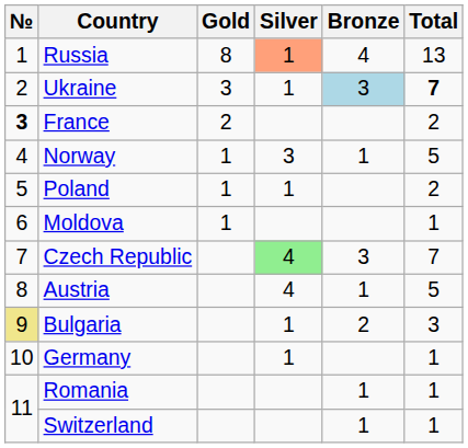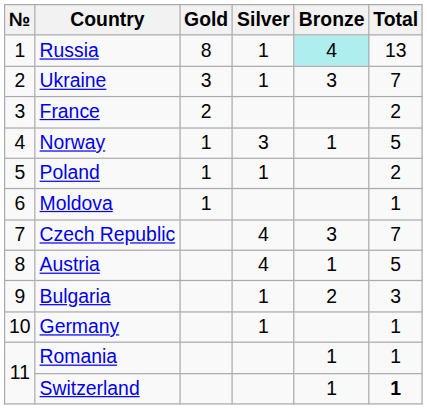Russia | Silver: lightsalmon background -> no background
Russia | Bronze: no background -> paleturquoise background
Ukraine | Bronze: lightblue background -> no background
Ukraine | Total: bold -> normal
France | №: bold -> normal
Czech Republic | Silver: lightgreen background -> no background
Bulgaria | №: khaki background -> no background
Switzerland | Total: normal -> bold
